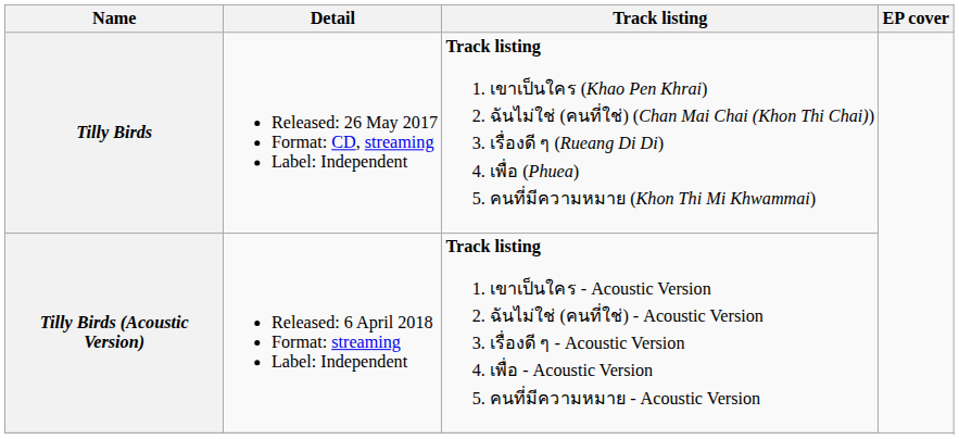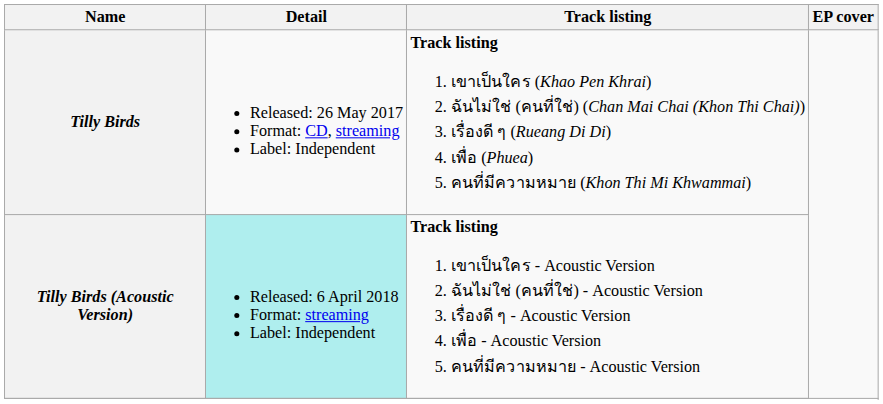Tilly Birds (Acoustic Version) | Detail: no background -> paleturquoise background
